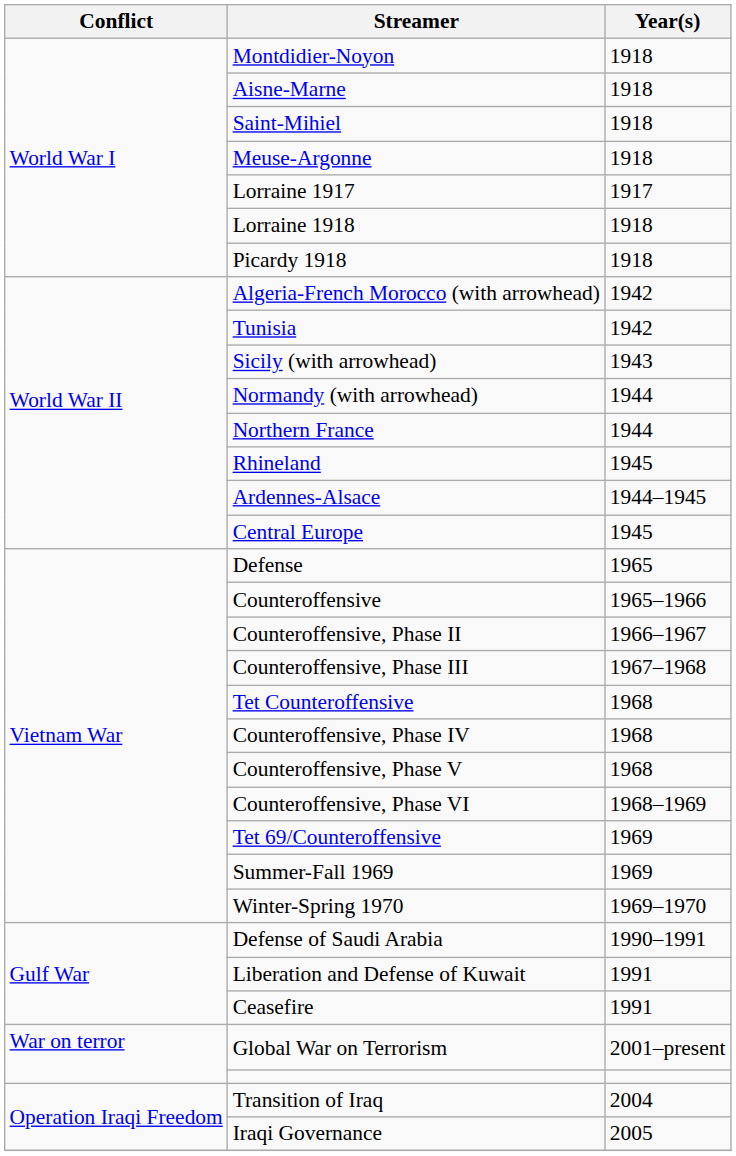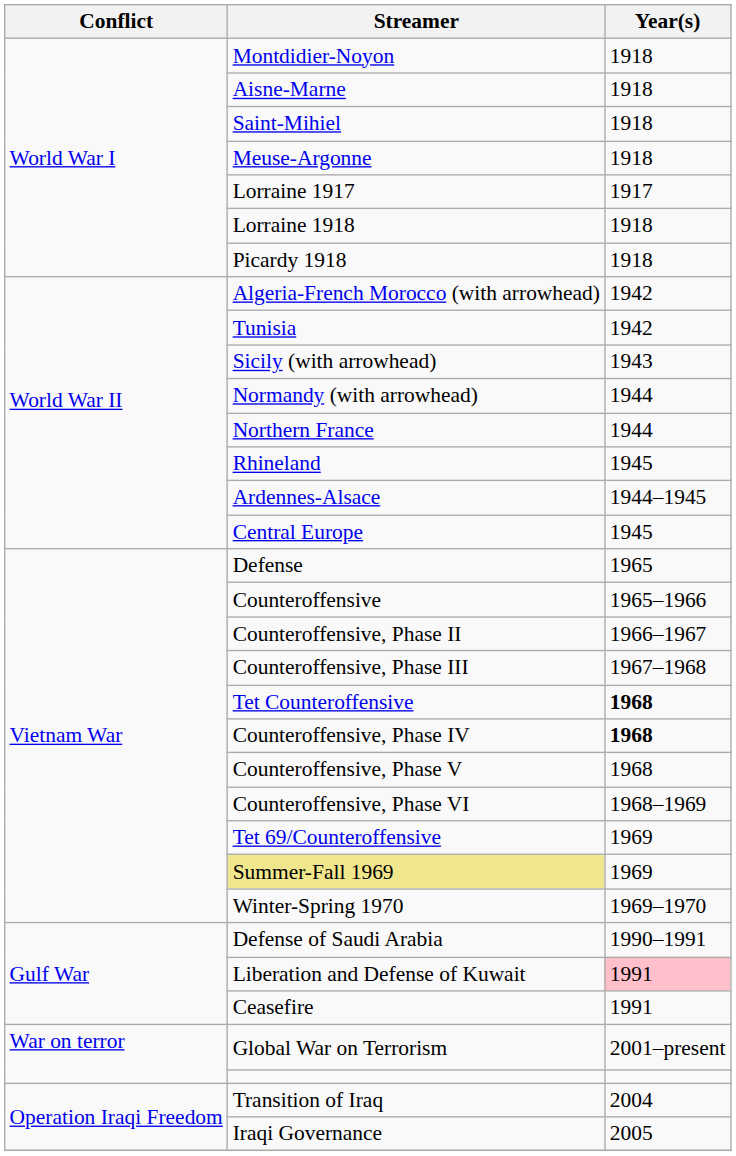Tet Counteroffensive | Year(s): normal -> bold
Counteroffensive, Phase IV | Year(s): normal -> bold
Summer-Fall 1969 | Streamer: no background -> khaki background
Liberation and Defense of Kuwait | Year(s): no background -> pink background
